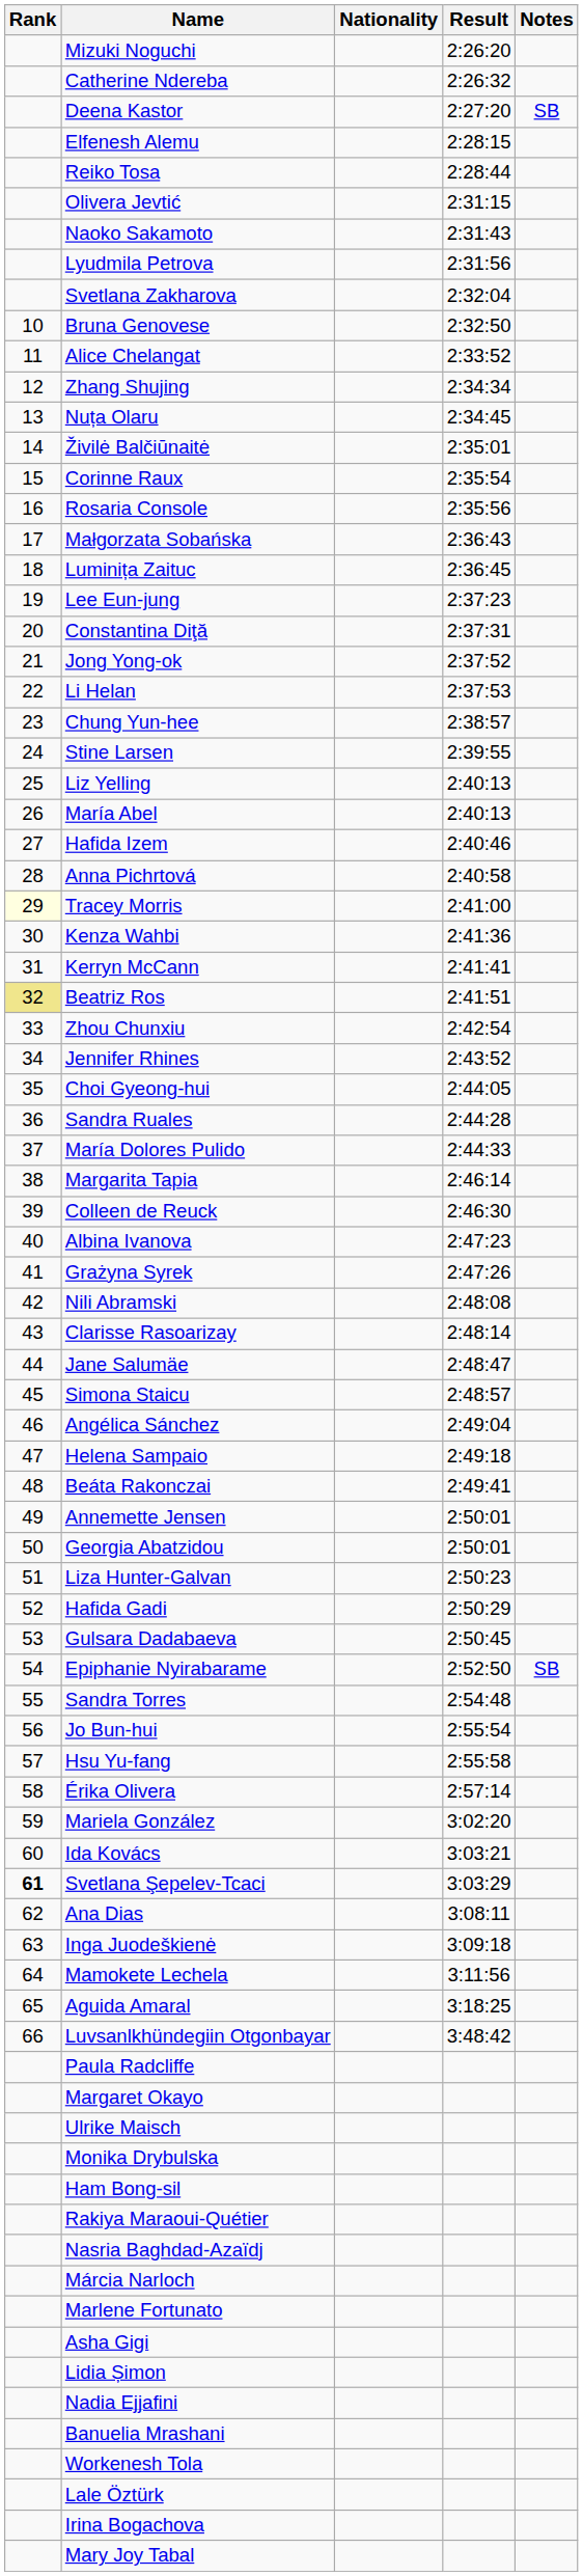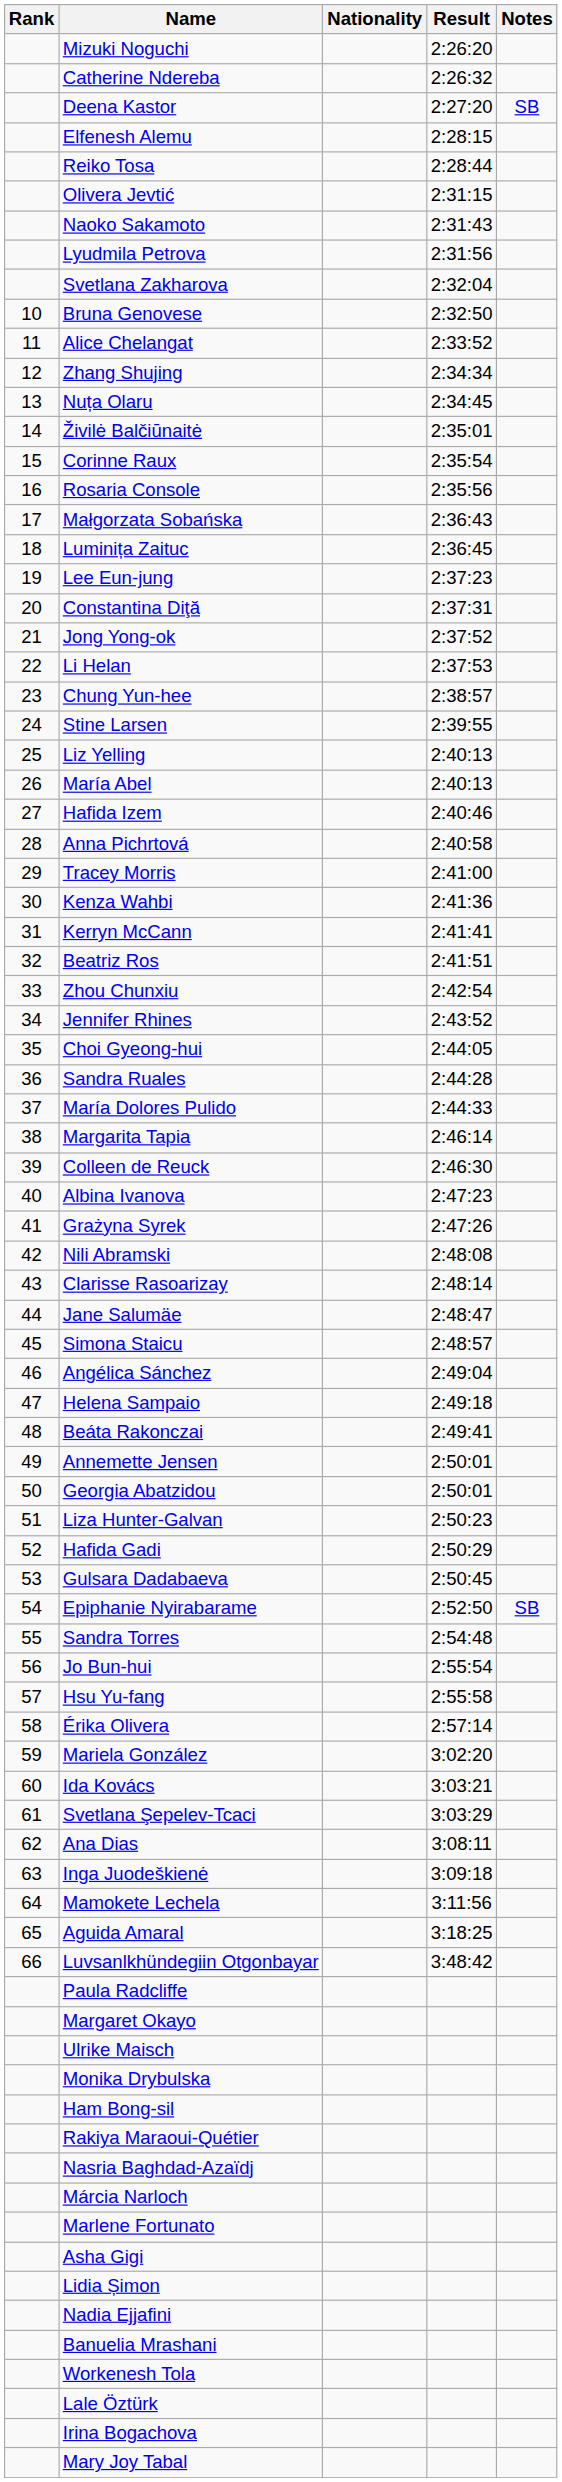Tracey Morris | Rank: lightyellow background -> no background
Beatriz Ros | Rank: khaki background -> no background
Svetlana Şepelev-Tcaci | Rank: bold -> normal
